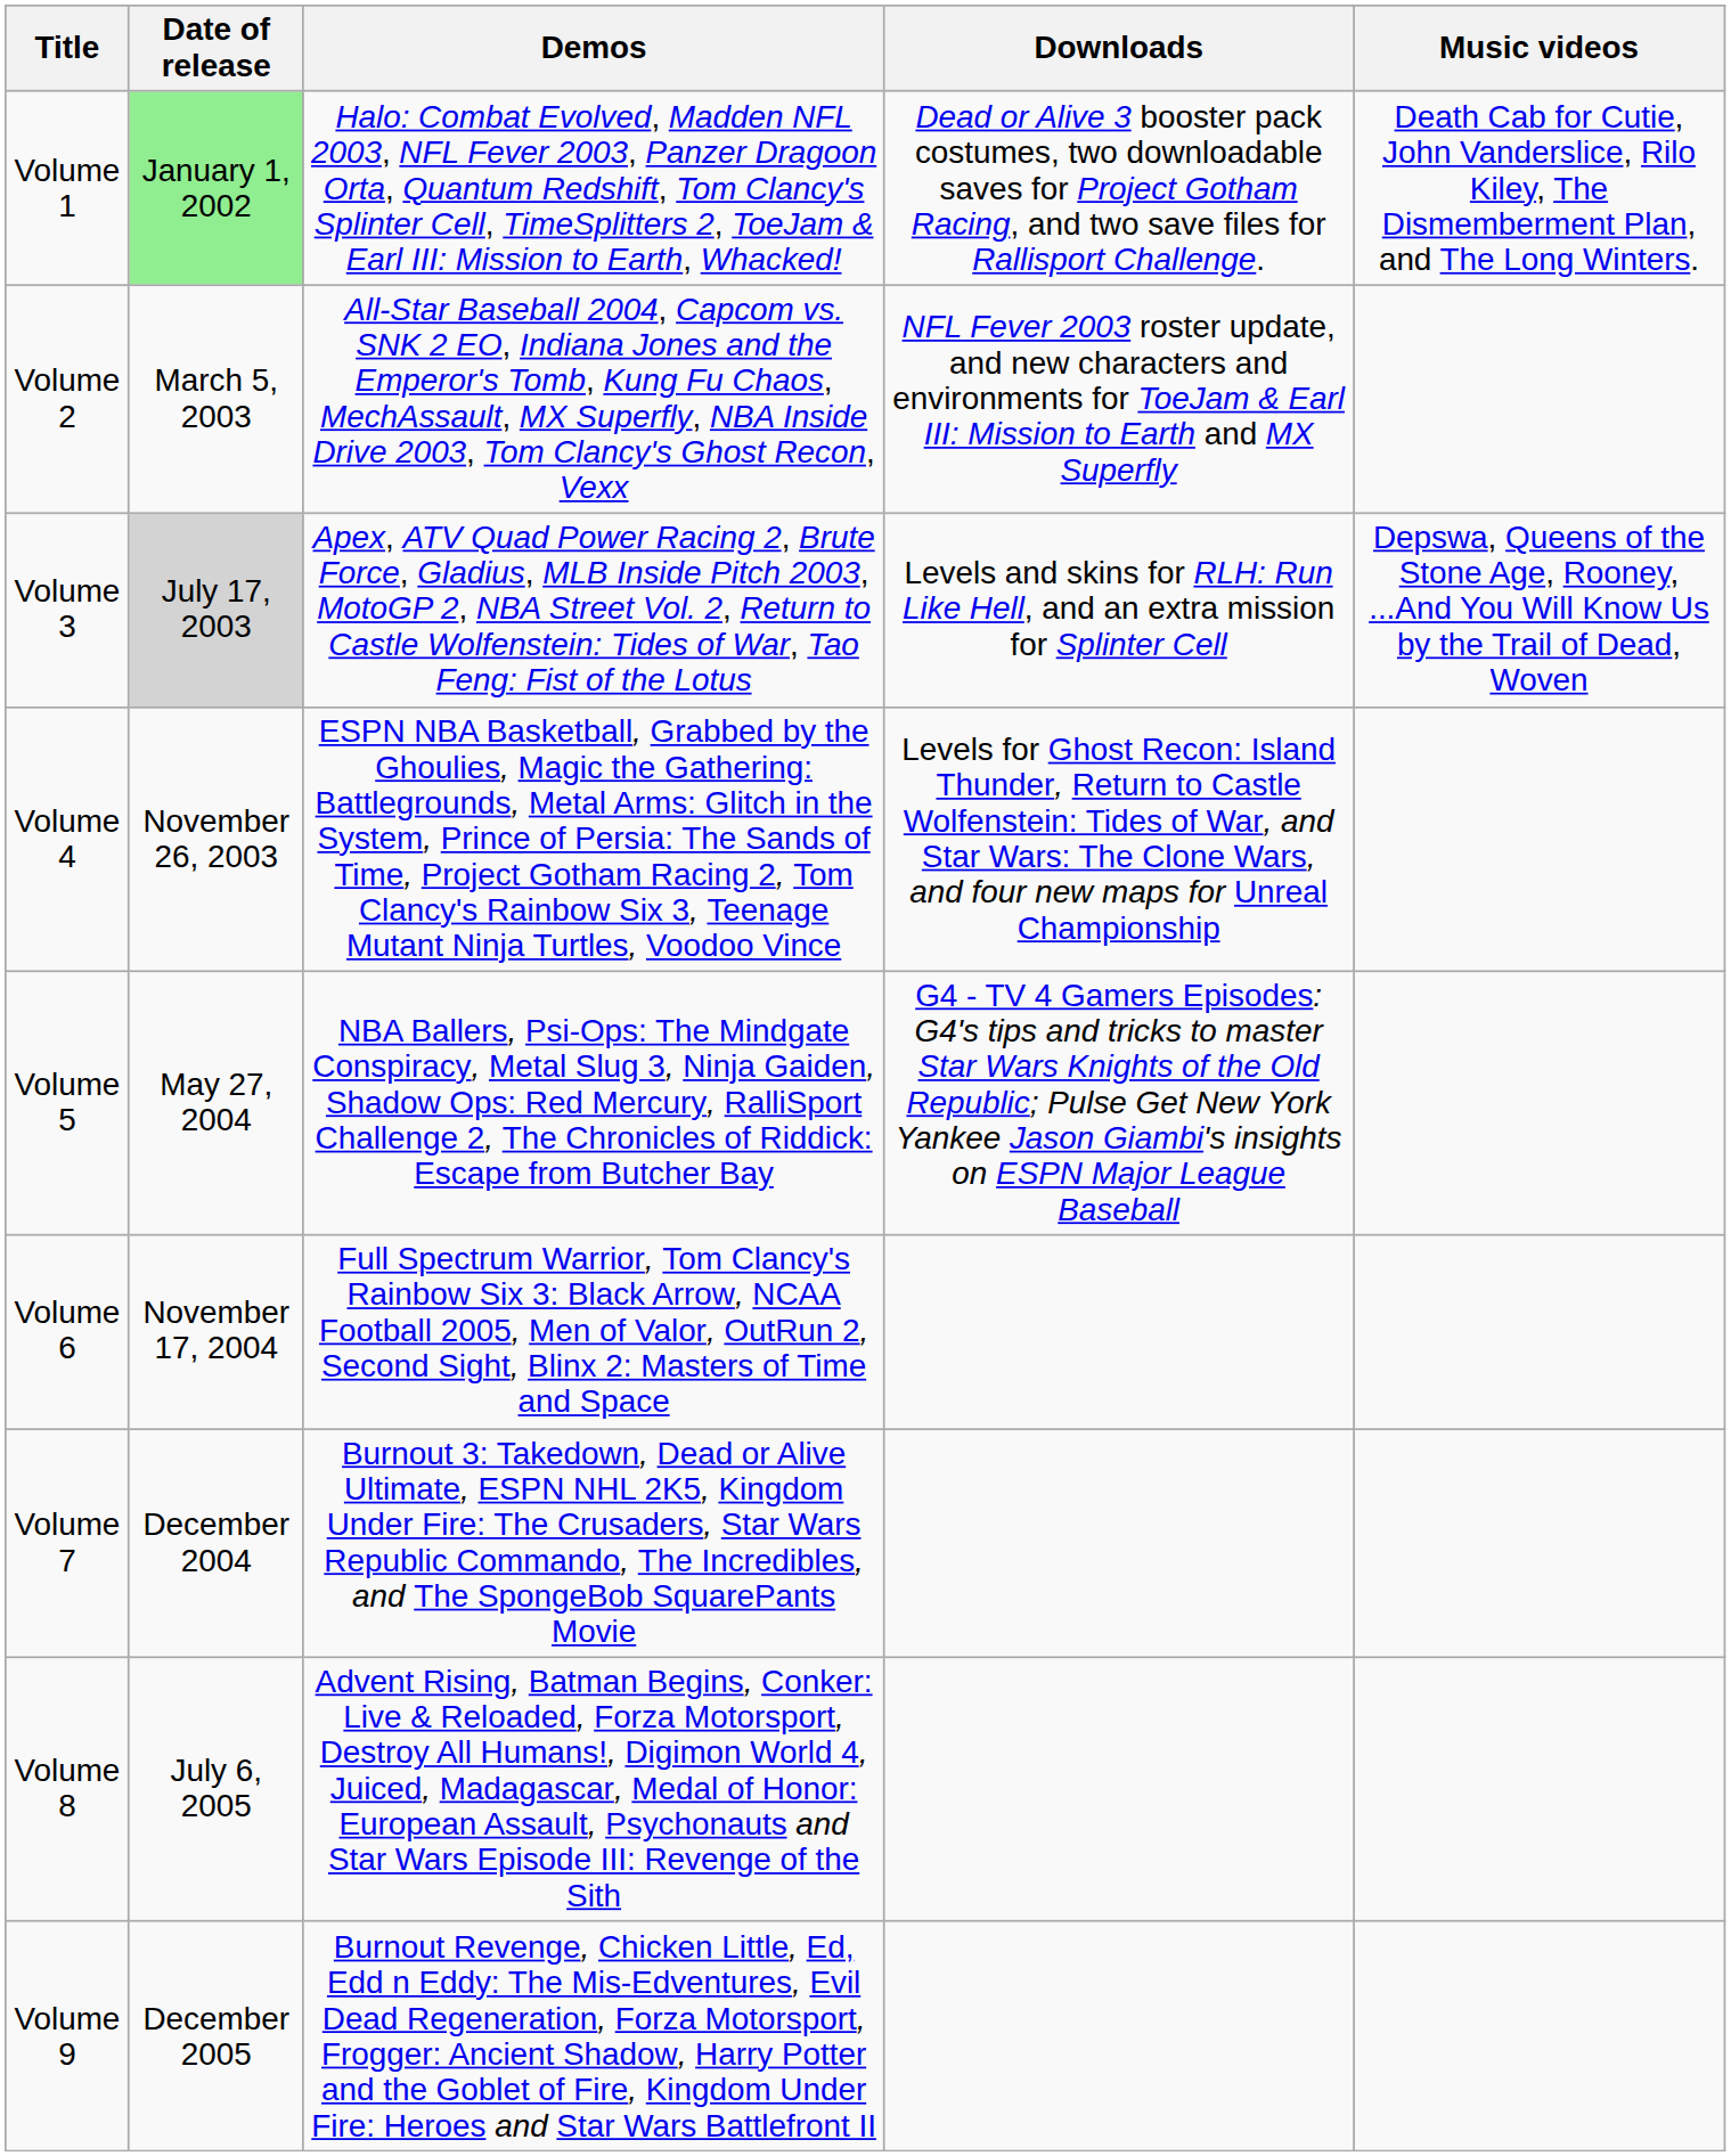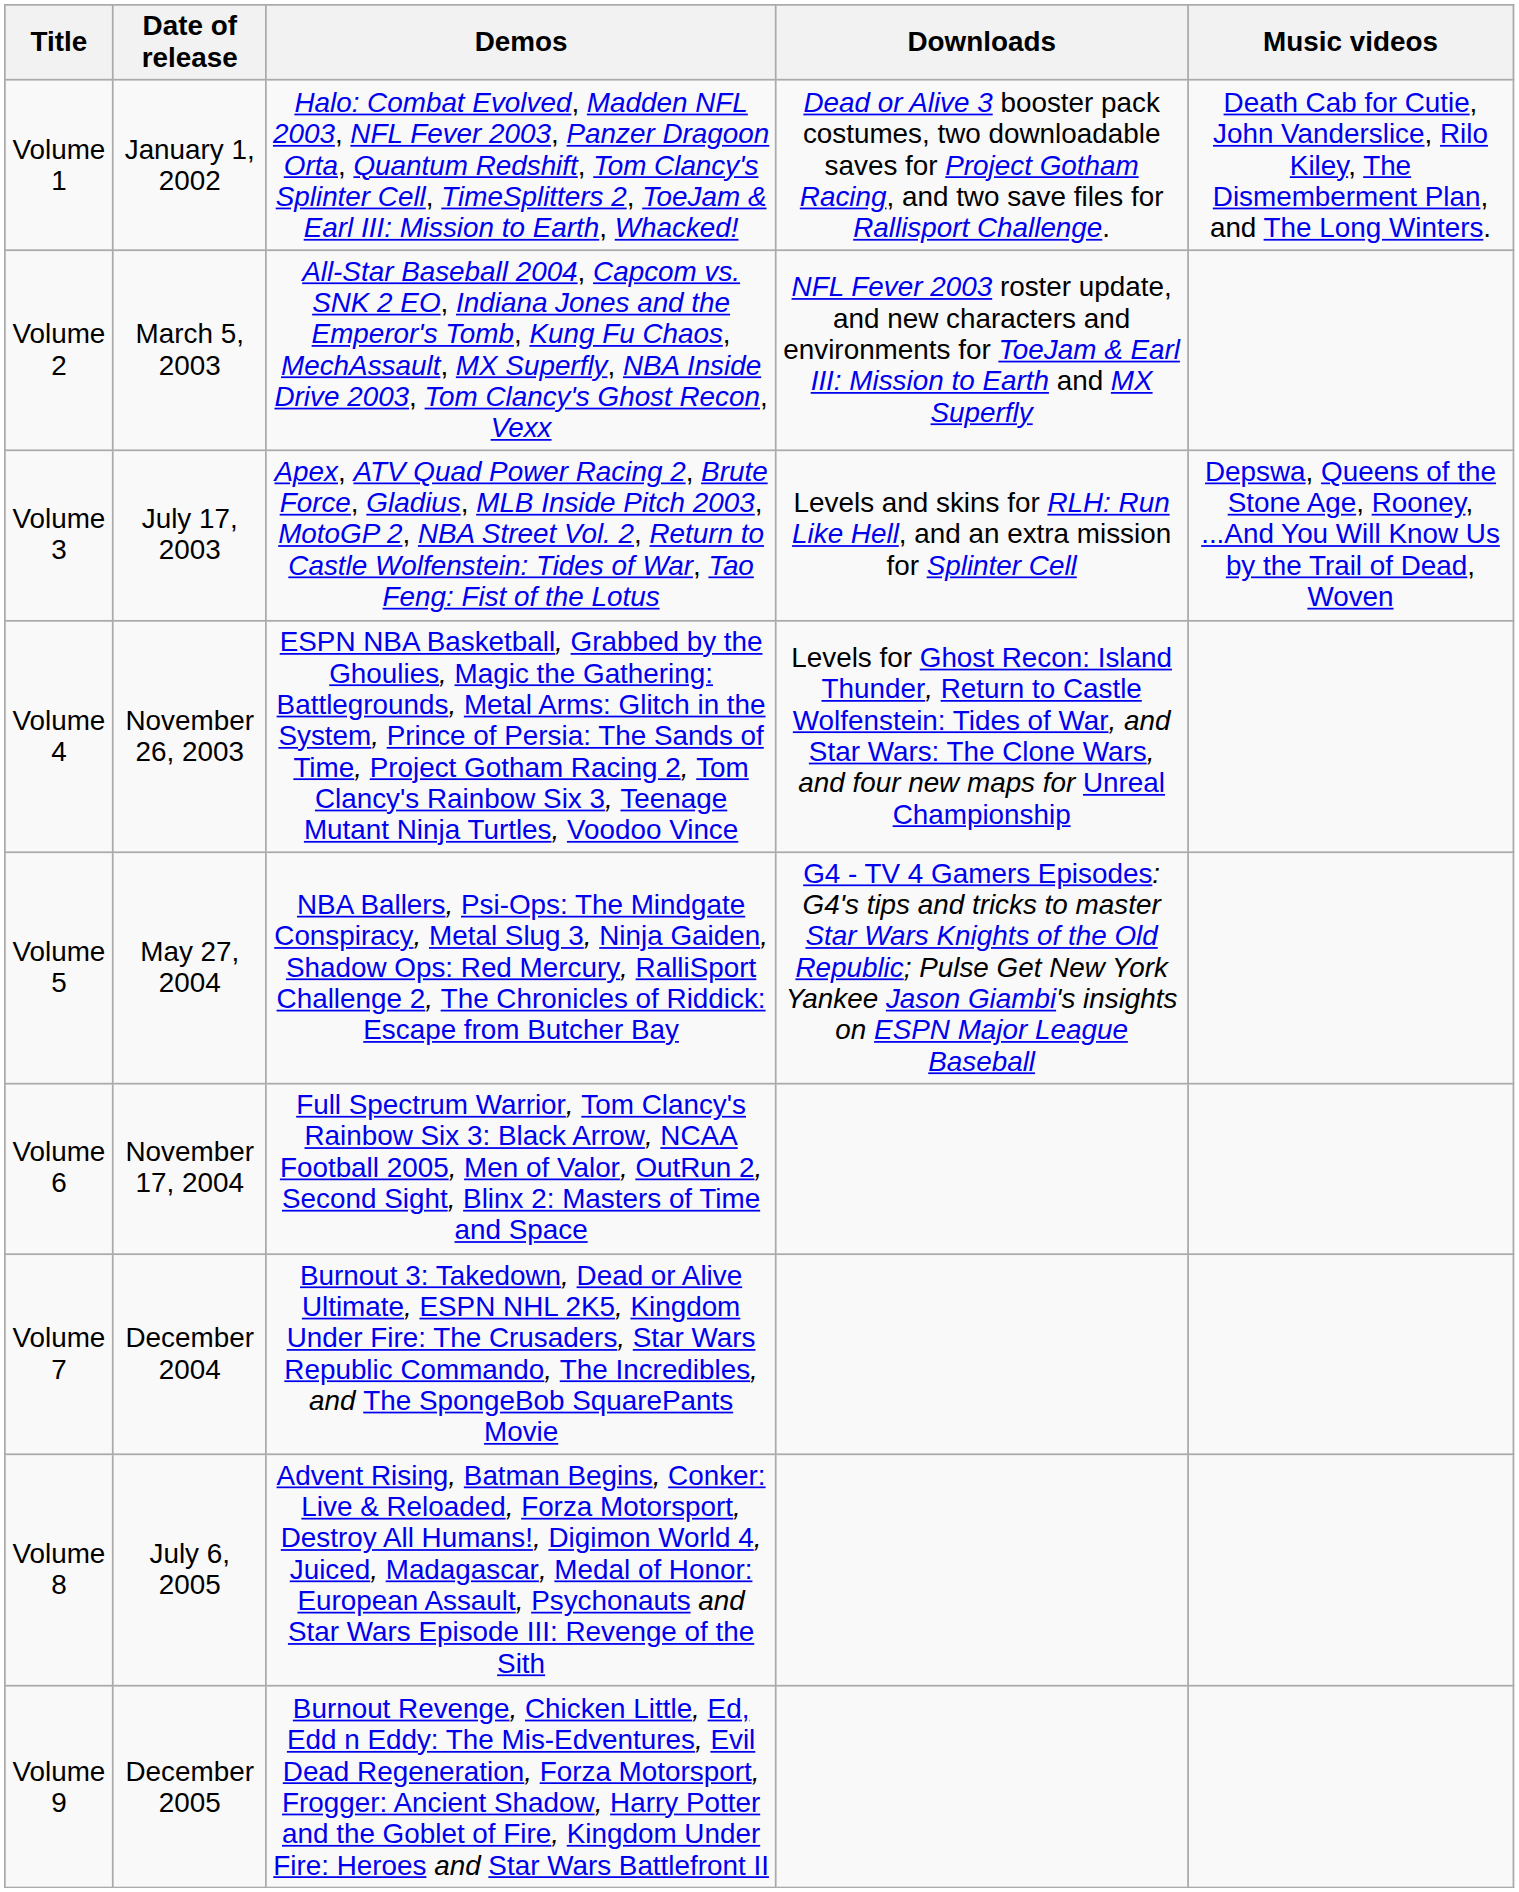Volume 1 | Date of release: lightgreen background -> no background
Volume 3 | Date of release: lightgrey background -> no background
